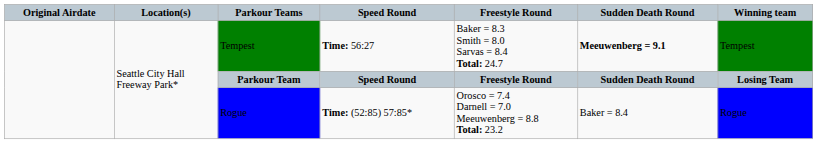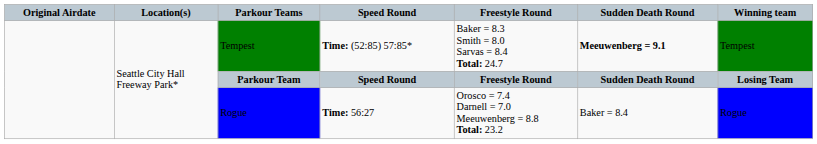row 2 | Speed Round: Time: 56:27 -> Time: (52:85) 57:85*
row 4 | Speed Round: Time: (52:85) 57:85* -> Time: 56:27
